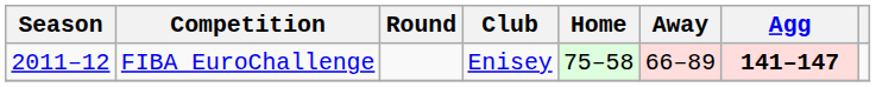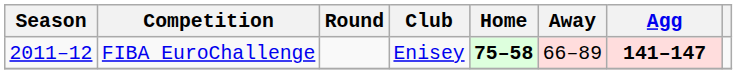FIBA EuroChallenge | Home: normal -> bold
